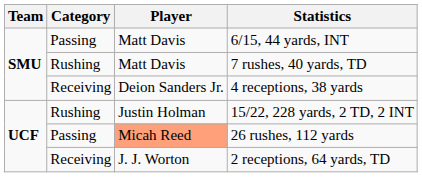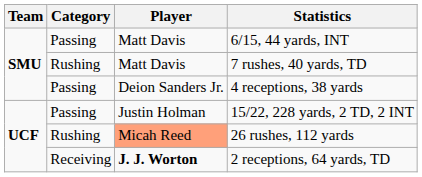4 receptions, 38 yards | Category: Receiving -> Passing
15/22, 228 yards, 2 TD, 2 INT | Category: Rushing -> Passing
26 rushes, 112 yards | Category: Passing -> Rushing
2 receptions, 64 yards, TD | Player: normal -> bold
